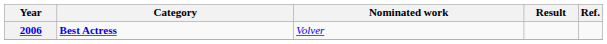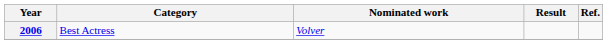2006 | Category: bold -> normal
